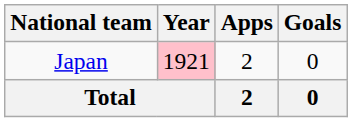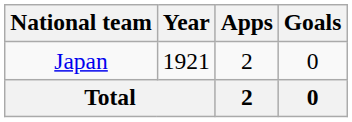Japan | Year: pink background -> no background
